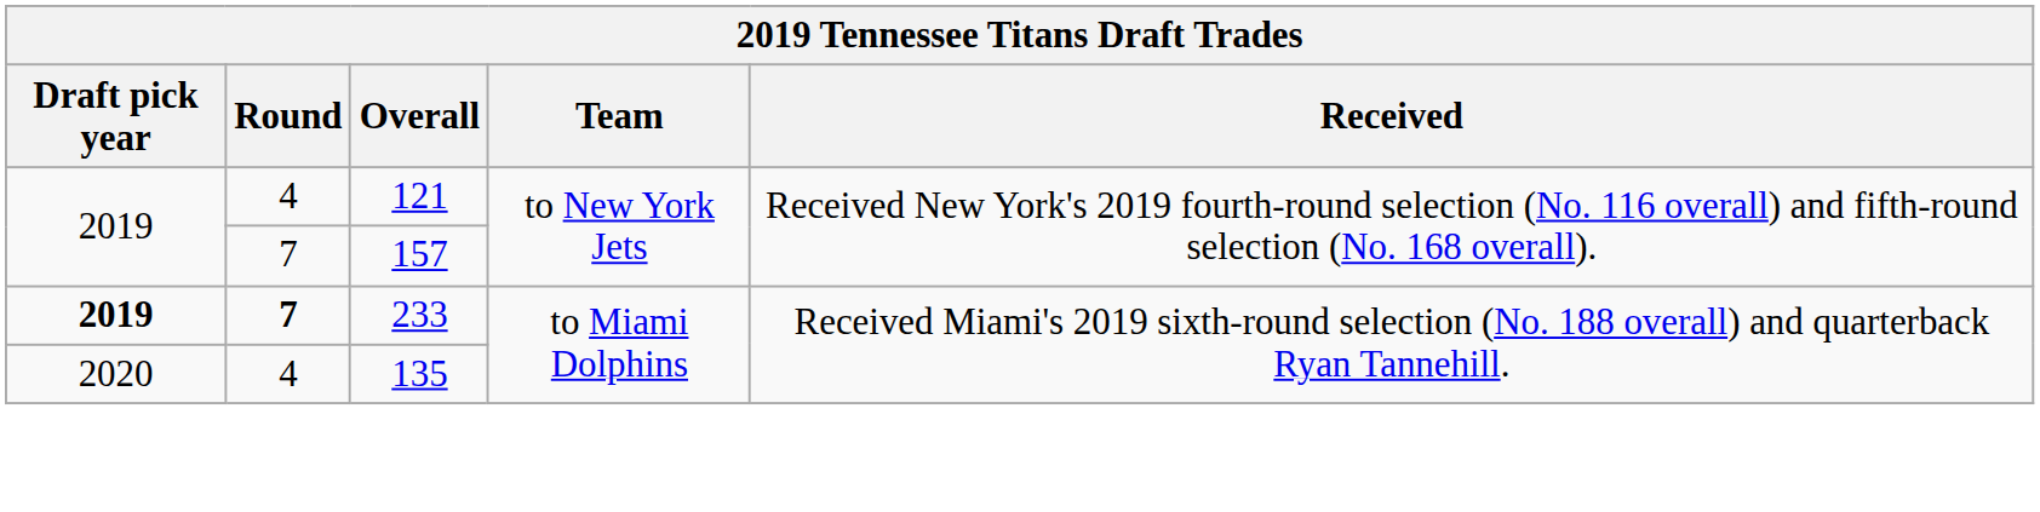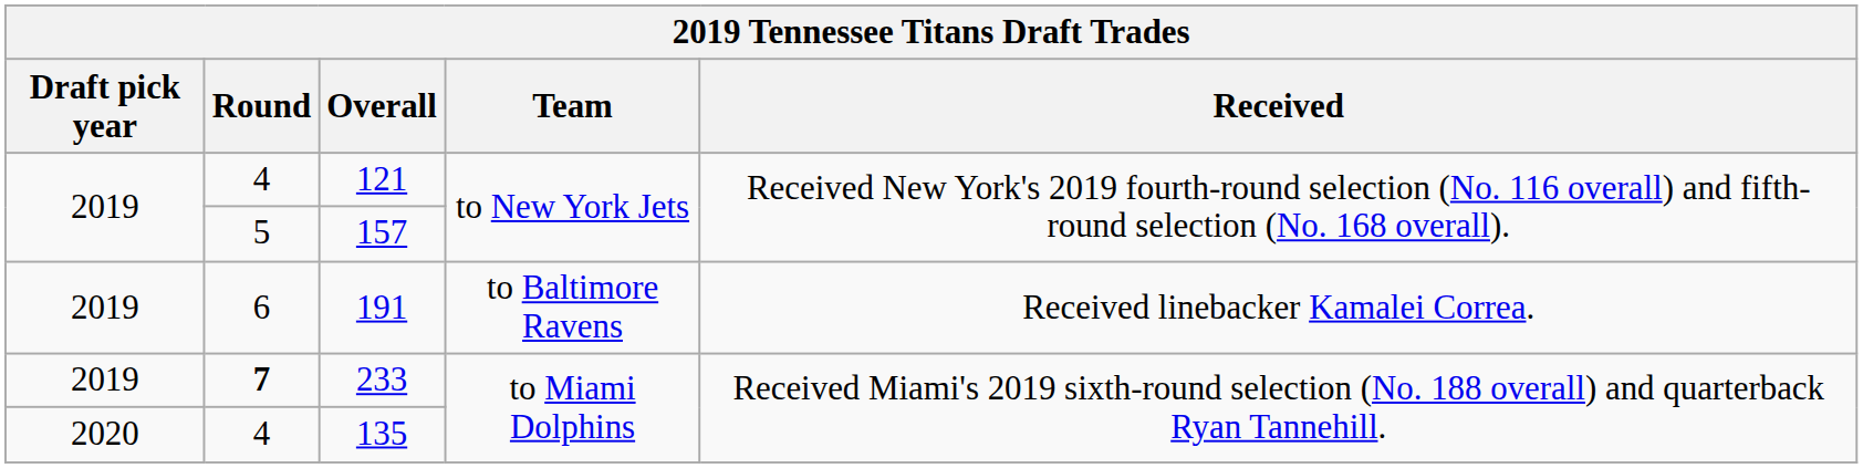157 | Round: 7 -> 5
+ row: 2019 | 6 | 191 | to Baltimore Ravens | Received linebacker Kamalei Correa.
233 | Draft pick year: bold -> normal
